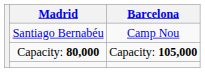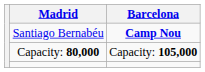Santiago Bernabéu | Barcelona: normal -> bold
